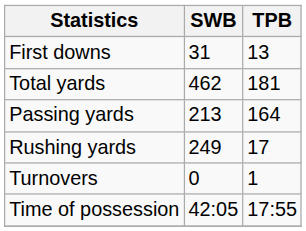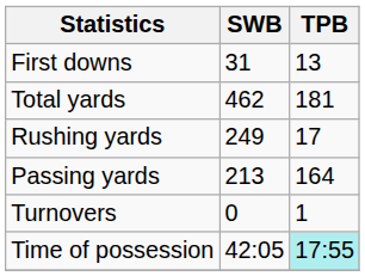rows swapped: Rushing yards <-> Passing yards
Time of possession | TPB: no background -> paleturquoise background
